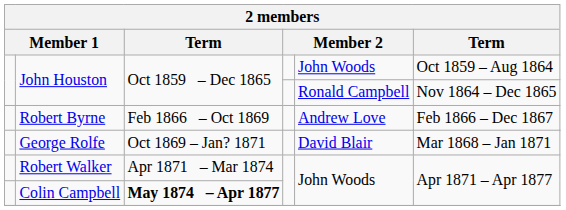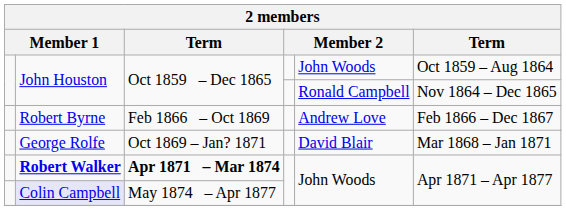Robert Walker | column 2: normal -> bold
Robert Walker | column 3: normal -> bold
Colin Campbell | column 2: no background -> lavender background
Colin Campbell | column 3: bold -> normal
